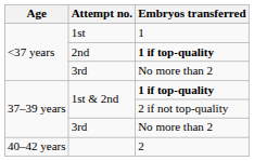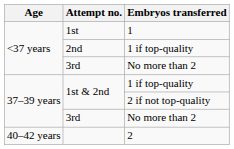2nd | Embryos transferred: bold -> normal
1st & 2nd / 1 if top-quality | Embryos transferred: bold -> normal
